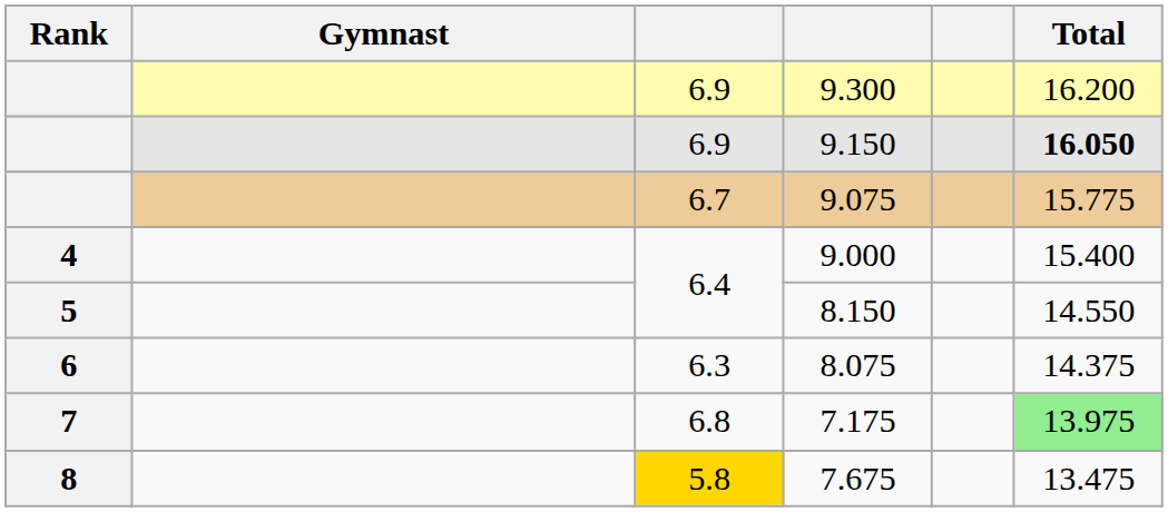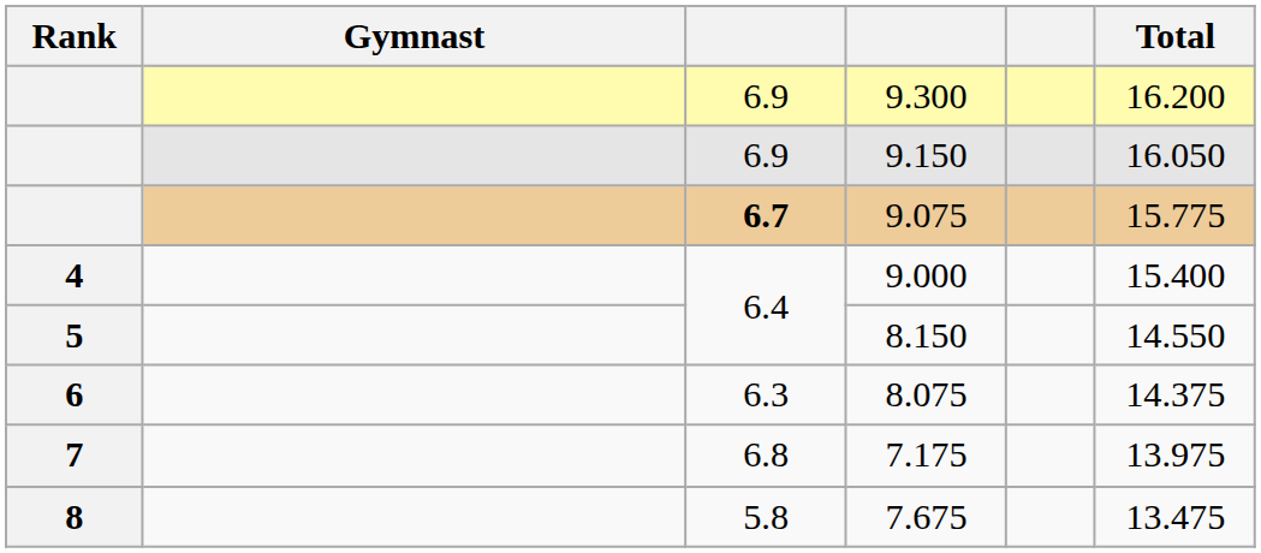9.150 | Total: bold -> normal
9.075 | column 3: normal -> bold
7.175 | Total: lightgreen background -> no background
7.675 | column 3: gold background -> no background
